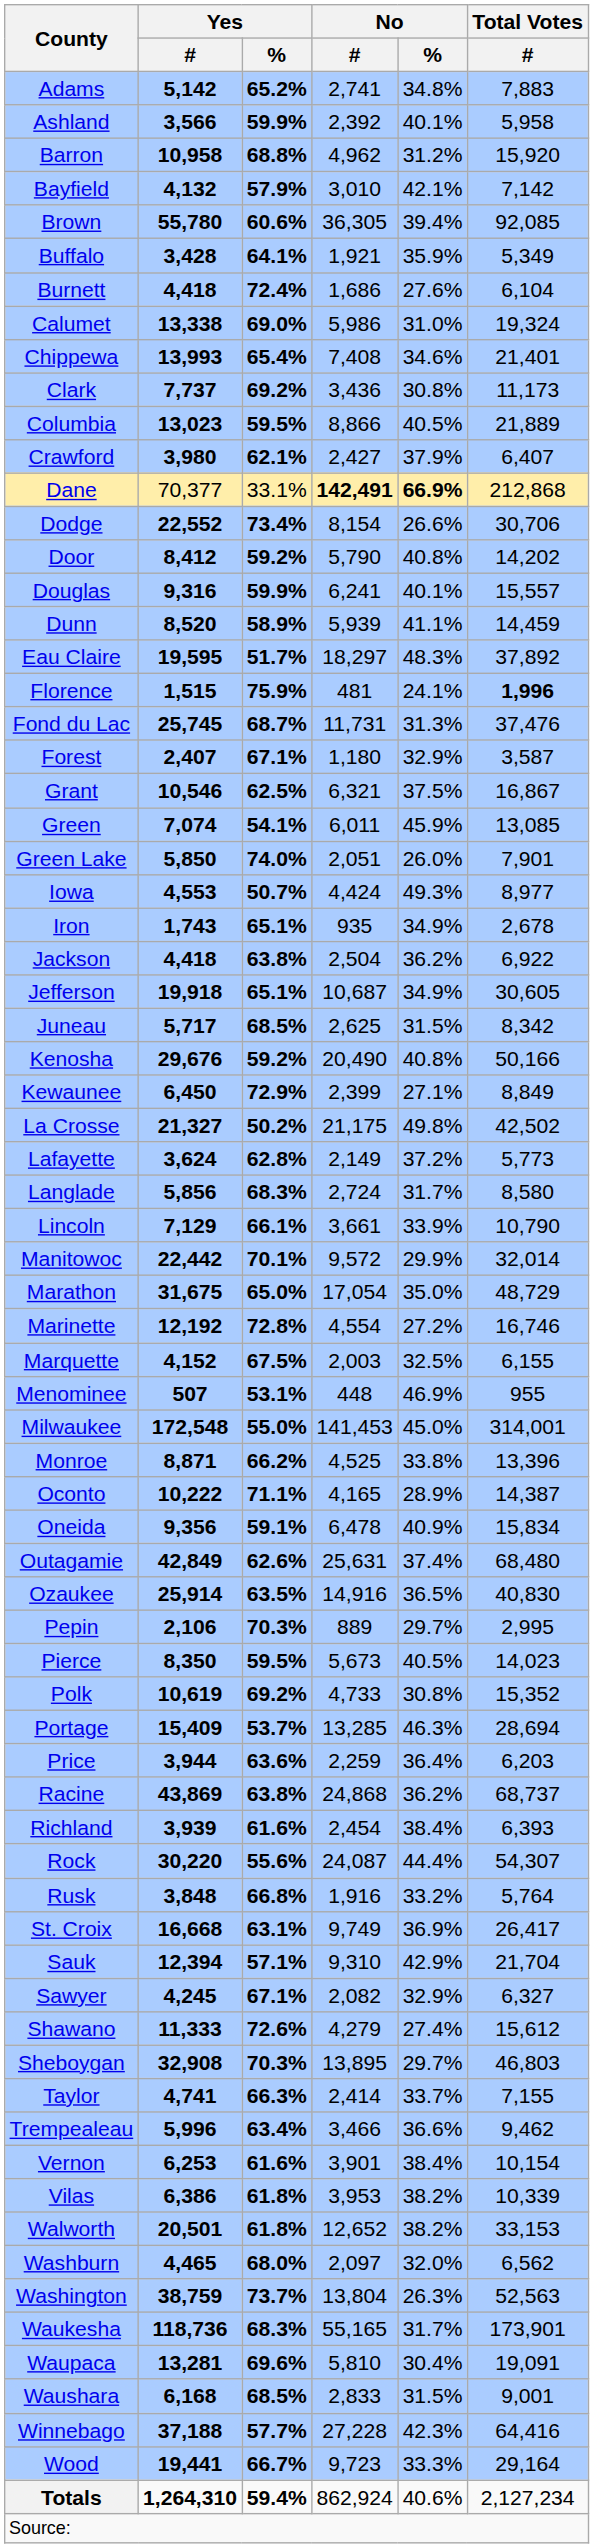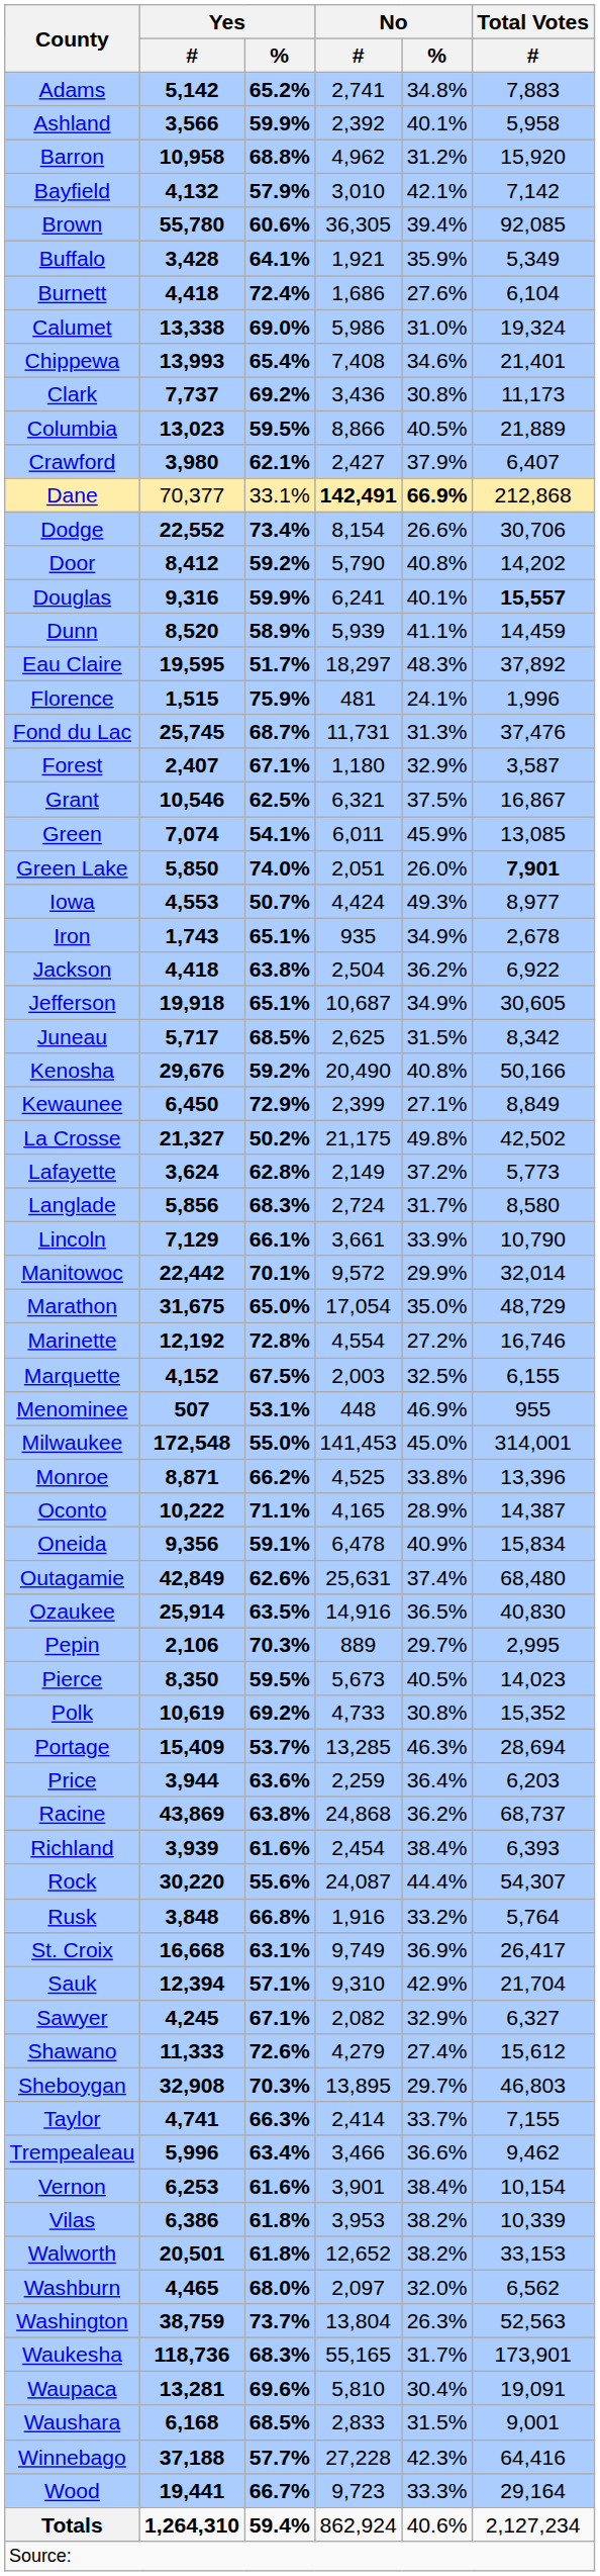Douglas | Total Votes / #: normal -> bold
Florence | Total Votes / #: bold -> normal
Green Lake | Total Votes / #: normal -> bold
